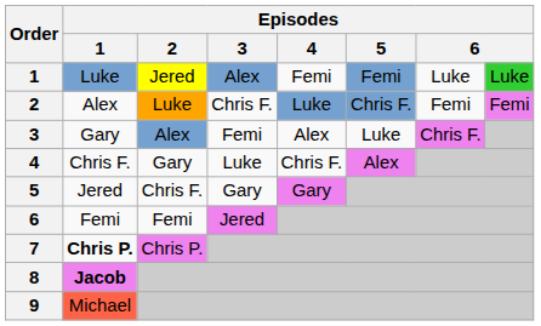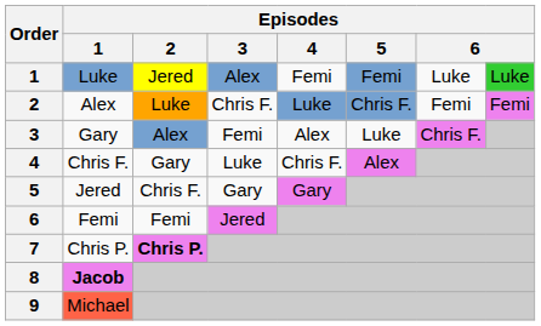7 | Episodes / 1: bold -> normal
7 | Episodes / 2: normal -> bold
